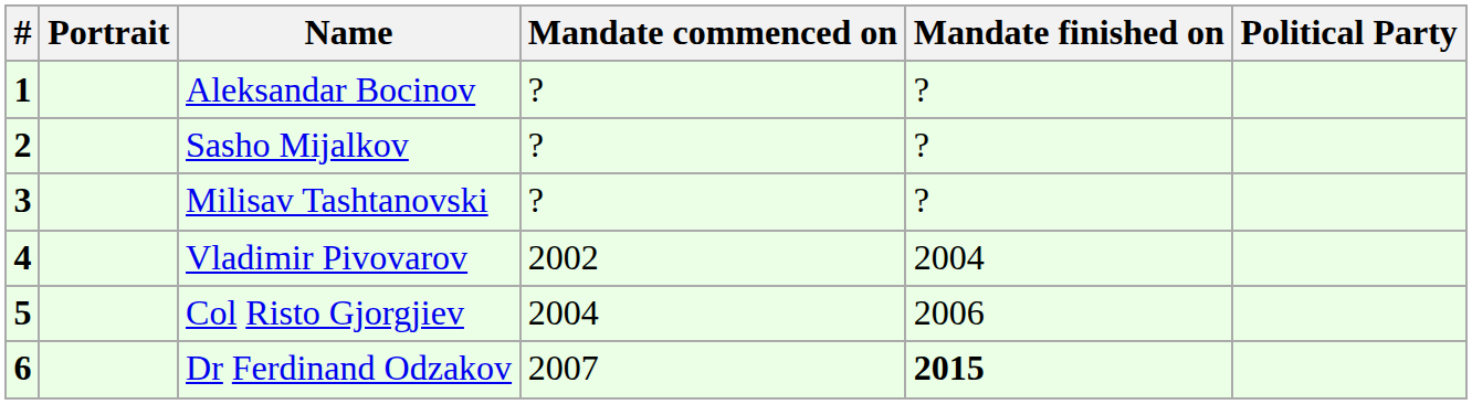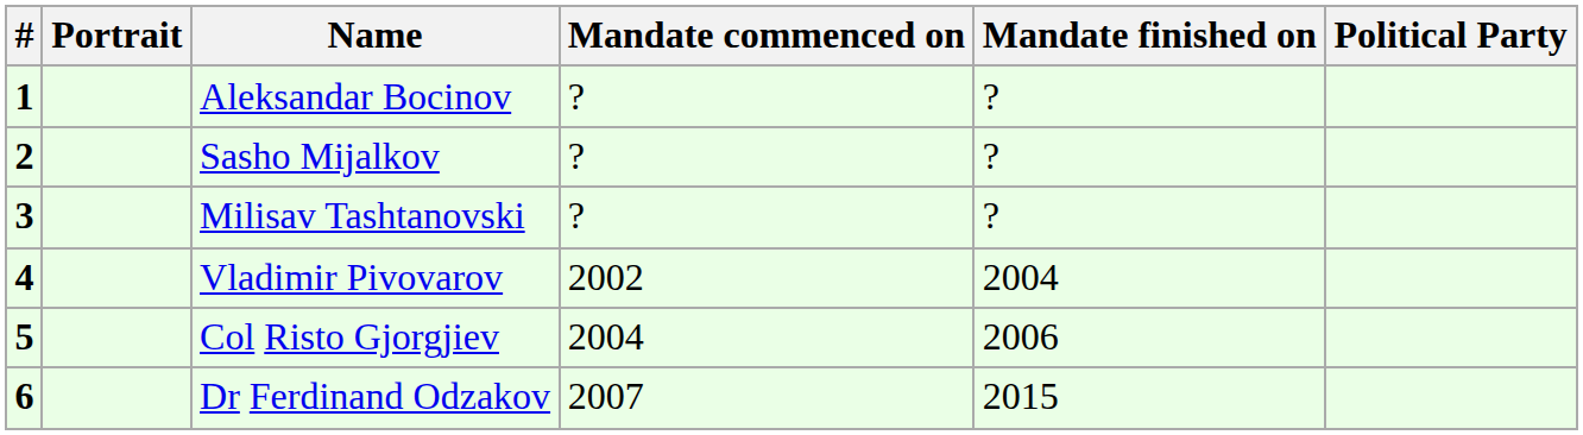Dr Ferdinand Odzakov | Mandate finished on: bold -> normal
